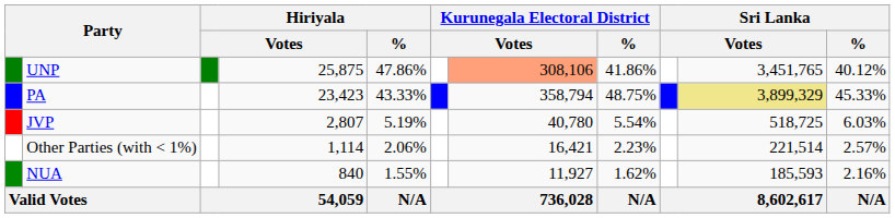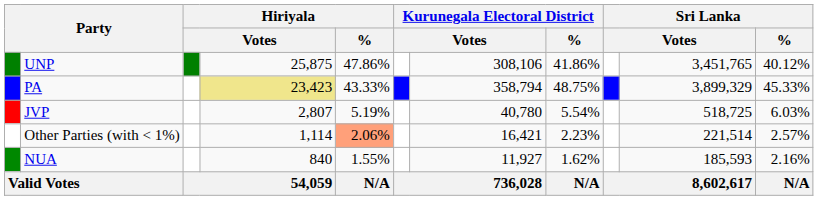UNP | column 7: lightsalmon background -> no background
PA | column 4: no background -> khaki background
PA | column 10: khaki background -> no background
Other Parties (with < 1%) | Hiriyala / %: no background -> lightsalmon background
